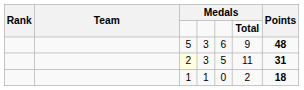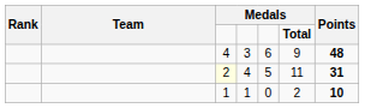row 3 | column 3: 5 -> 4
row 4 | column 4: 3 -> 4
row 5 | Points: 18 -> 10
